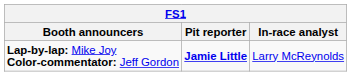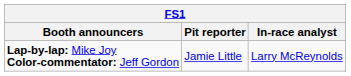Lap-by-lap: Mike Joy Color-commentator: Jeff Gordon | Pit reporter: bold -> normal
